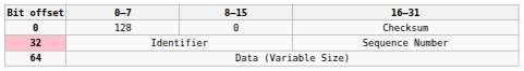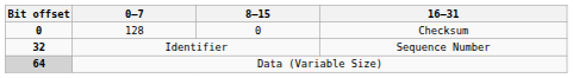Identifier | Bit offset: pink background -> no background
Data (Variable Size) | Bit offset: no background -> lightgrey background
